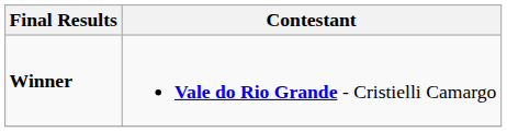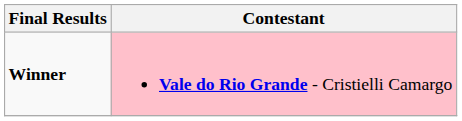Winner | Contestant: no background -> pink background
